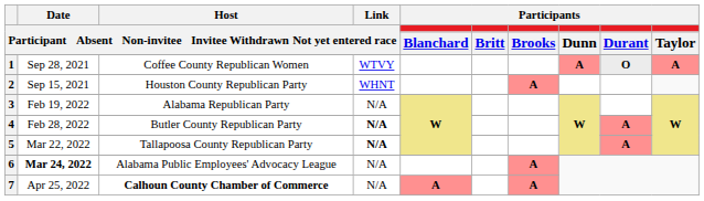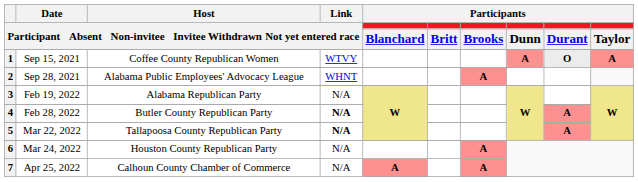1 | column 2: Sep 28, 2021 -> Sep 15, 2021
2 | column 2: Sep 15, 2021 -> Sep 28, 2021
2 | column 3: Houston County Republican Party -> Alabama Public Employees' Advocacy League
6 | column 2: bold -> normal
6 | column 3: Alabama Public Employees' Advocacy League -> Houston County Republican Party
7 | column 3: bold -> normal
